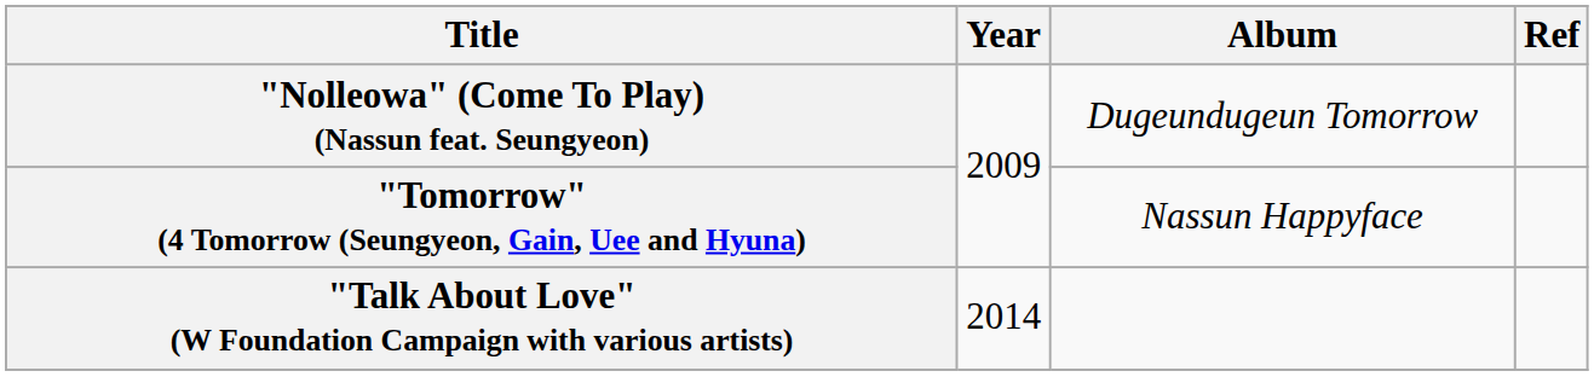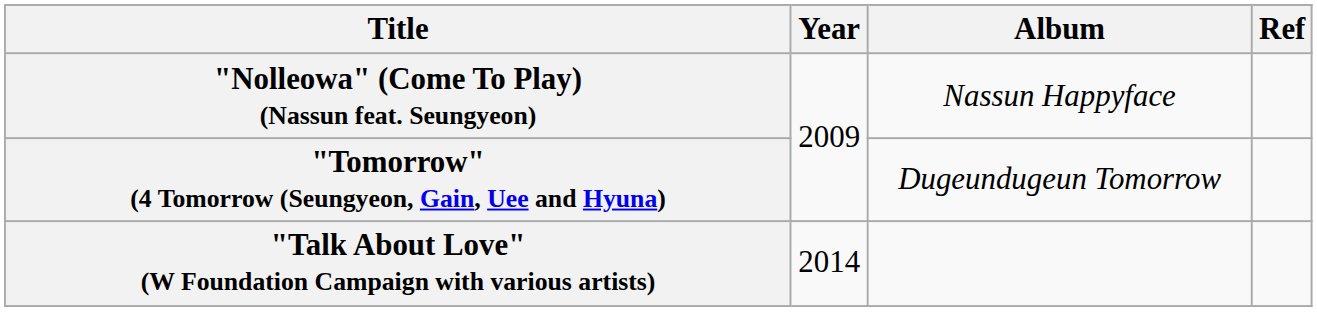"Nolleowa" (Come To Play) (Nassun feat. Seungyeon) | Album: Dugeundugeun Tomorrow -> Nassun Happyface
"Tomorrow" (4 Tomorrow (Seungyeon, Gain, Uee and Hyuna) | Album: Nassun Happyface -> Dugeundugeun Tomorrow
